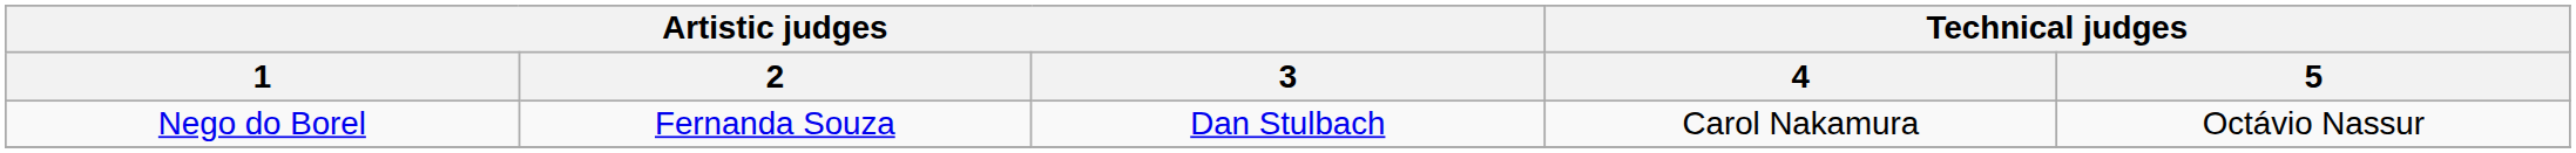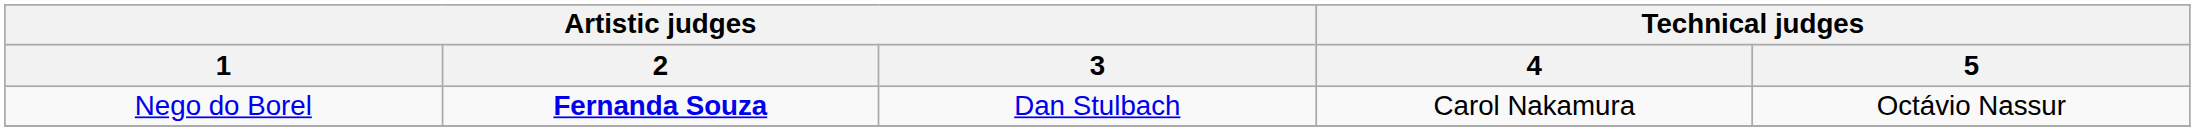Nego do Borel | Artistic judges / 2: normal -> bold
